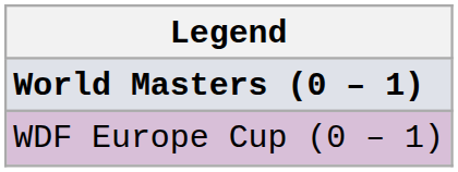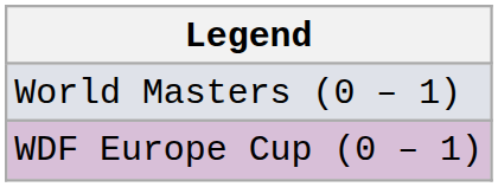row 2 | column 1: bold -> normal
